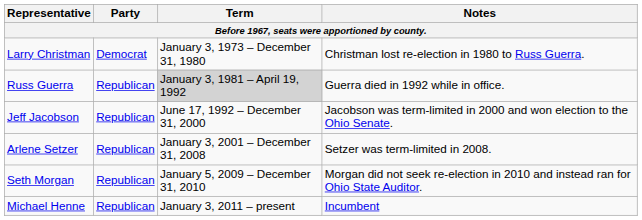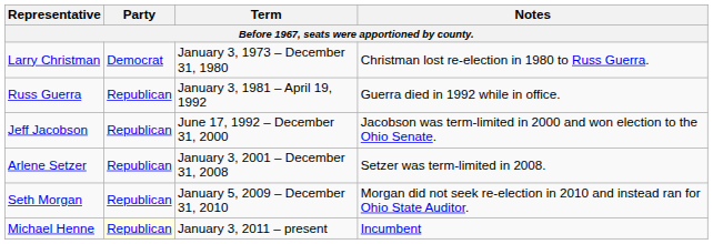Russ Guerra | Term: lightgrey background -> no background
Michael Henne | Party: no background -> lightyellow background
